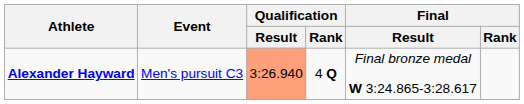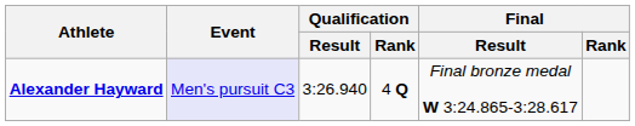Alexander Hayward | Event: no background -> lavender background
Alexander Hayward | Qualification / Result: lightsalmon background -> no background
